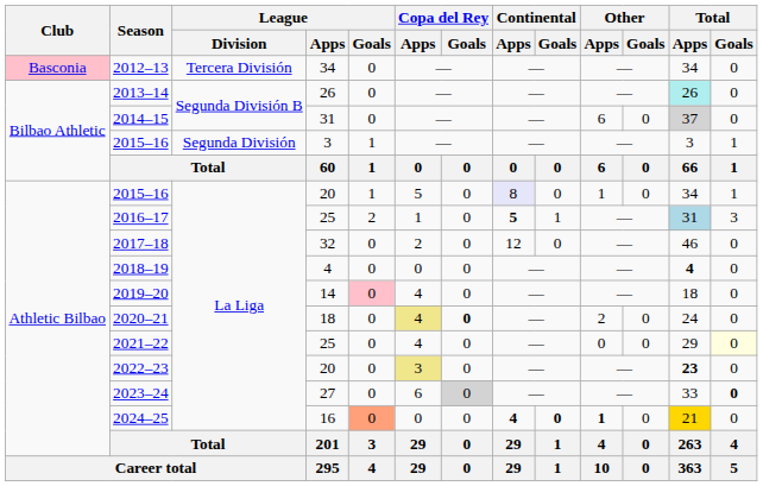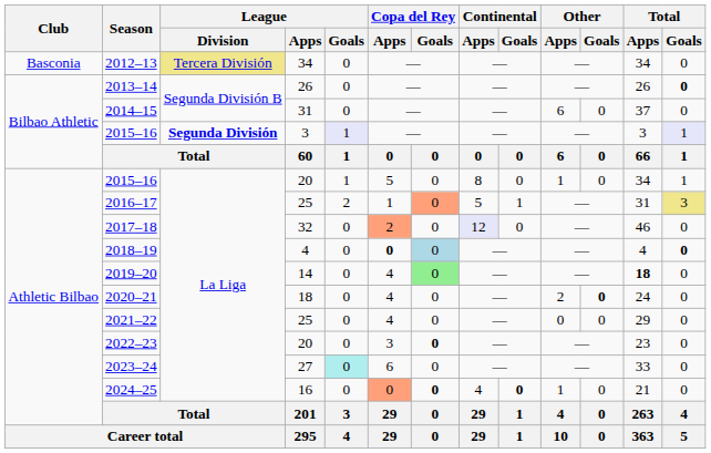2012–13 | Club: pink background -> no background
2012–13 | League / Division: no background -> khaki background
2013–14 | Total / Apps: paleturquoise background -> no background
2013–14 | Total / Goals: normal -> bold
2014–15 | Total / Apps: lightgrey background -> no background
2015–16 / 3 | League / Division: normal -> bold
2015–16 / 3 | League / Goals: no background -> lavender background
2015–16 / 3 | Total / Goals: no background -> lavender background
2015–16 / 20 | Continental / Apps: lavender background -> no background
2016–17 | Copa del Rey / Goals: no background -> lightsalmon background
2016–17 | Continental / Apps: bold -> normal
2016–17 | Total / Apps: lightblue background -> no background
2016–17 | Total / Goals: no background -> khaki background
2017–18 | Copa del Rey / Apps: no background -> lightsalmon background
2017–18 | Continental / Apps: no background -> lavender background
2018–19 | Copa del Rey / Apps: normal -> bold
2018–19 | Copa del Rey / Goals: no background -> lightblue background
2018–19 | Total / Apps: bold -> normal
2018–19 | Total / Goals: normal -> bold
2019–20 | League / Goals: pink background -> no background
2019–20 | Copa del Rey / Goals: no background -> lightgreen background
2019–20 | Total / Apps: normal -> bold
2020–21 | Copa del Rey / Apps: khaki background -> no background
2020–21 | Copa del Rey / Goals: bold -> normal
2020–21 | Other / Goals: normal -> bold
2021–22 | Total / Goals: lightyellow background -> no background
2022–23 | Copa del Rey / Apps: khaki background -> no background
2022–23 | Copa del Rey / Goals: normal -> bold
2022–23 | Total / Apps: bold -> normal
2023–24 | League / Goals: no background -> paleturquoise background
2023–24 | Copa del Rey / Goals: lightgrey background -> no background
2023–24 | Total / Goals: bold -> normal
2024–25 | League / Goals: lightsalmon background -> no background
2024–25 | Copa del Rey / Apps: no background -> lightsalmon background
2024–25 | Copa del Rey / Goals: normal -> bold
2024–25 | Continental / Apps: bold -> normal
2024–25 | Other / Apps: bold -> normal
2024–25 | Total / Apps: gold background -> no background
